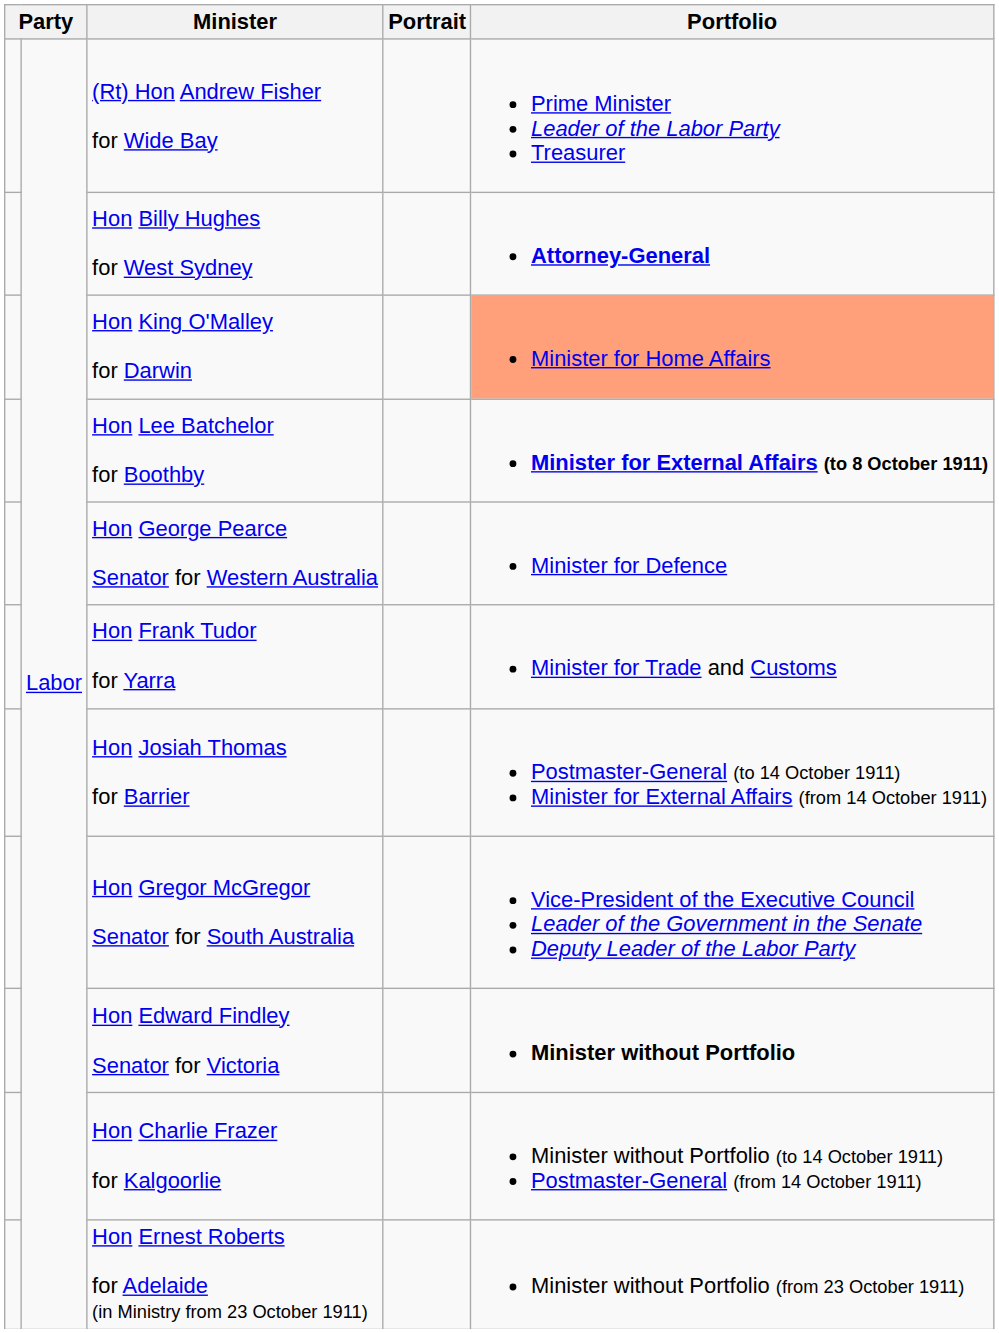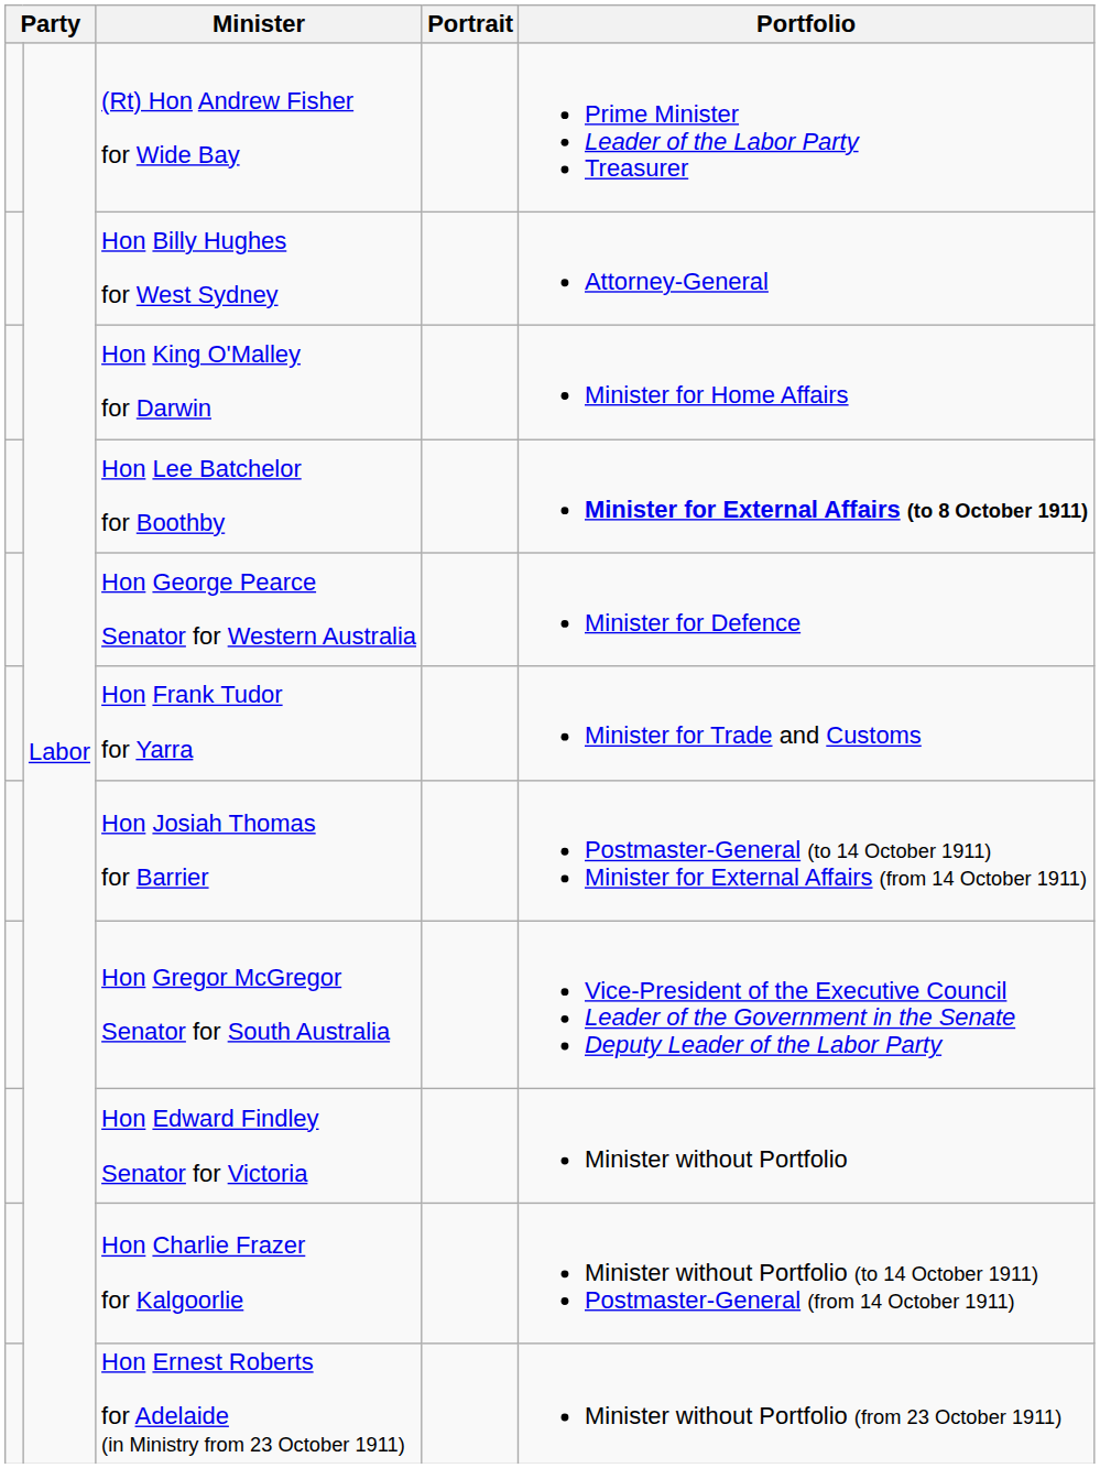Hon Billy Hughes for West Sydney | Portfolio: bold -> normal
Hon King O'Malley for Darwin | Portfolio: lightsalmon background -> no background
Hon Edward Findley Senator for Victoria | Portfolio: bold -> normal
